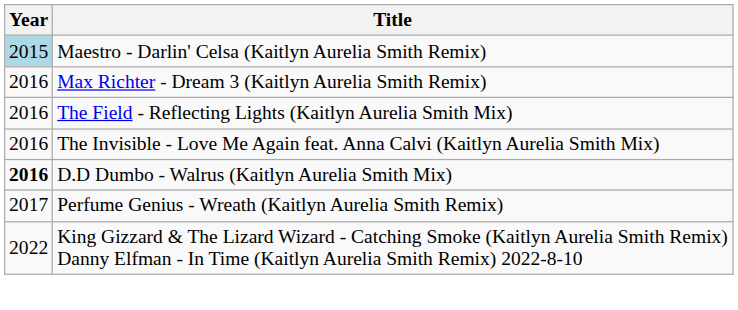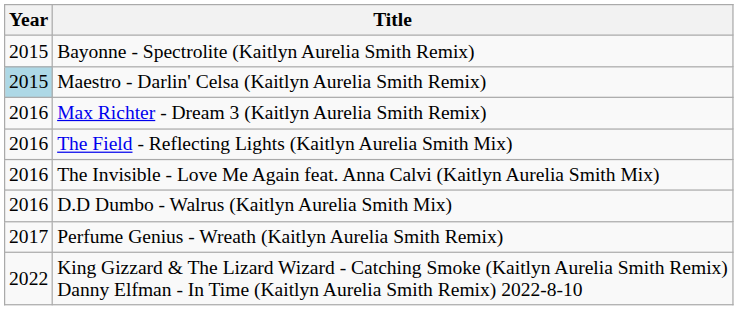+ row: 2015 | Bayonne - Spectrolite (Kaitlyn Aurelia Smith Remix)
D.D Dumbo - Walrus (Kaitlyn Aurelia Smith Mix) | Year: bold -> normal
